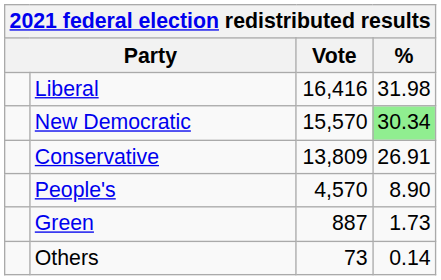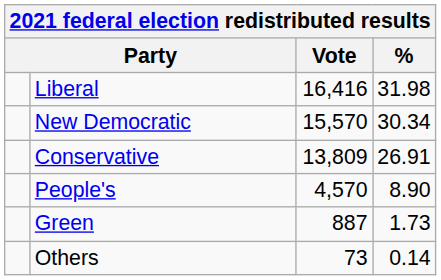New Democratic | %: lightgreen background -> no background
